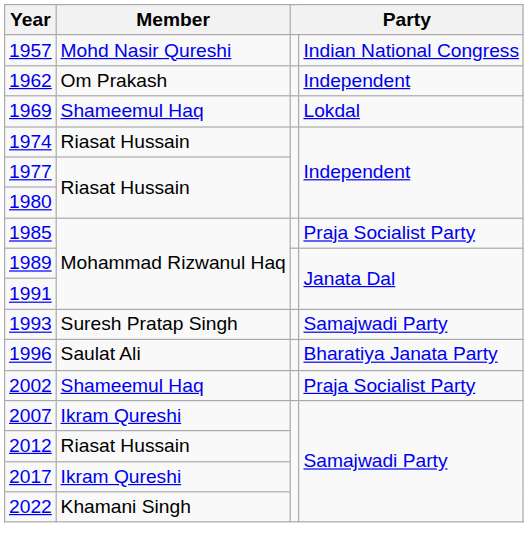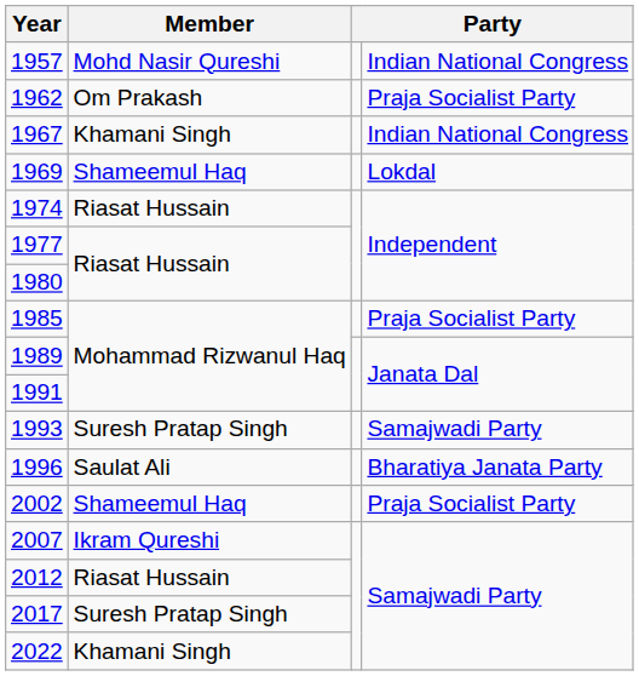1962 | column 4: Independent -> Praja Socialist Party
+ row: 1967 | Khamani Singh | Indian National Congress
2017 | Member: Ikram Qureshi -> Suresh Pratap Singh
